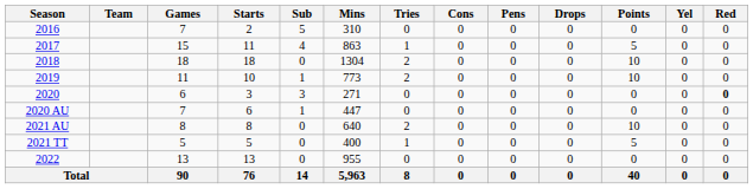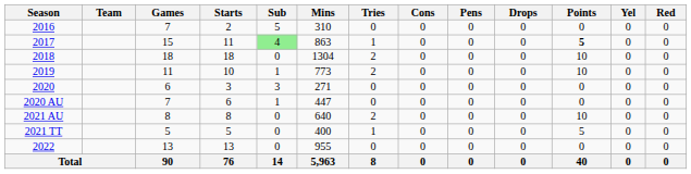2017 | Sub: no background -> lightgreen background
2017 | Points: normal -> bold
2020 | Red: bold -> normal
